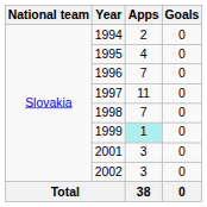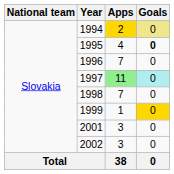1994 | Apps: no background -> gold background
1994 | Goals: no background -> khaki background
1995 | Goals: normal -> bold
1997 | Apps: no background -> lightgreen background
1997 | Goals: no background -> paleturquoise background
1999 | Apps: paleturquoise background -> no background
1999 | Goals: no background -> gold background
